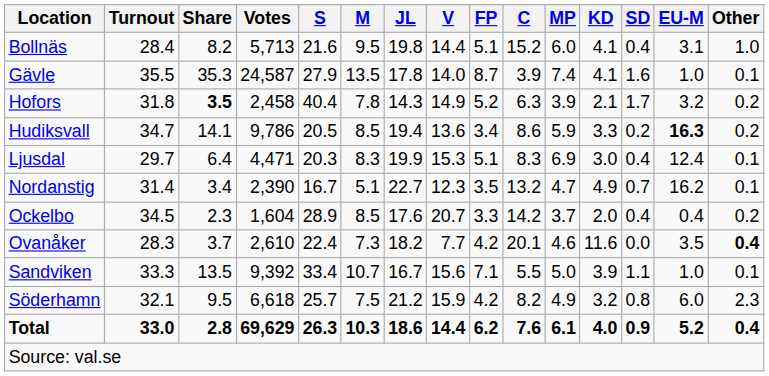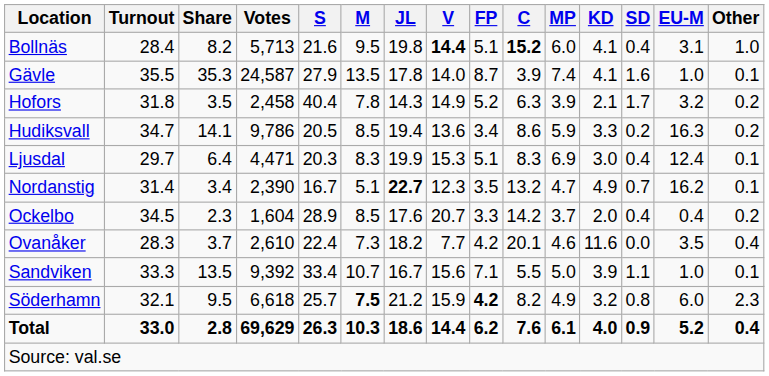Bollnäs | V: normal -> bold
Bollnäs | C: normal -> bold
Hofors | Share: bold -> normal
Hudiksvall | EU-M: bold -> normal
Nordanstig | JL: normal -> bold
Ovanåker | Other: bold -> normal
Söderhamn | M: normal -> bold
Söderhamn | FP: normal -> bold
